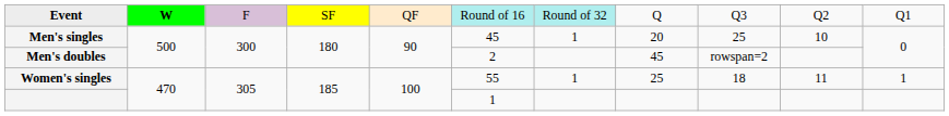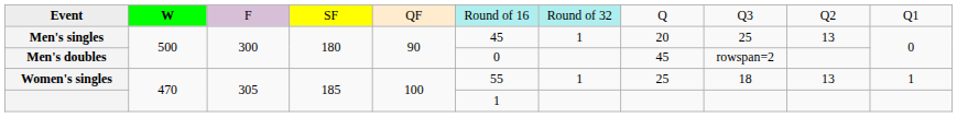Men's singles | column 10: 10 -> 13
Men's doubles | column 6: 2 -> 0
Women's singles | column 10: 11 -> 13
